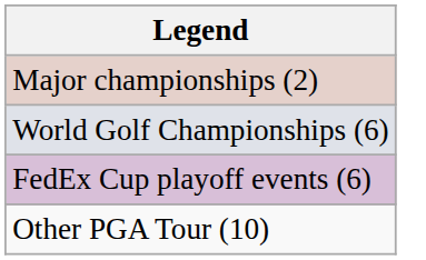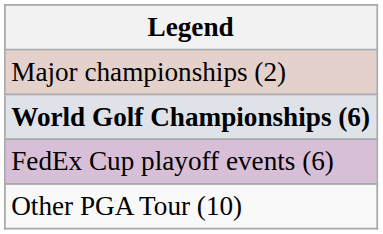row 3 | column 1: normal -> bold
